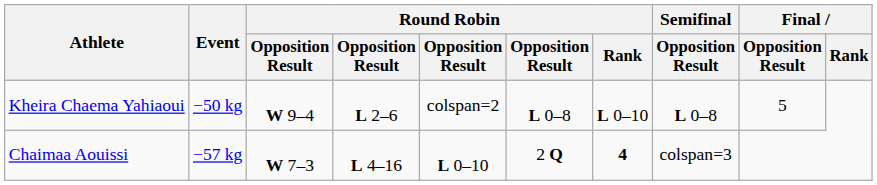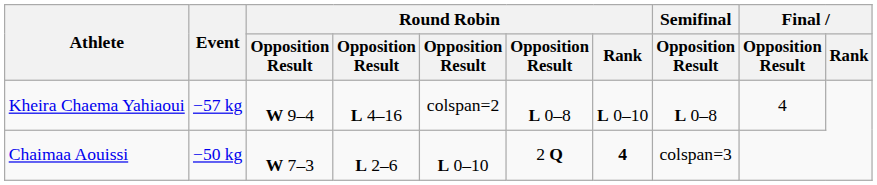Kheira Chaema Yahiaoui | Event: −50 kg -> −57 kg
Kheira Chaema Yahiaoui | column 4: L 2–6 -> L 4–16
Kheira Chaema Yahiaoui | Final / Opposition Result: 5 -> 4
Chaimaa Aouissi | Event: −57 kg -> −50 kg
Chaimaa Aouissi | column 4: L 4–16 -> L 2–6
